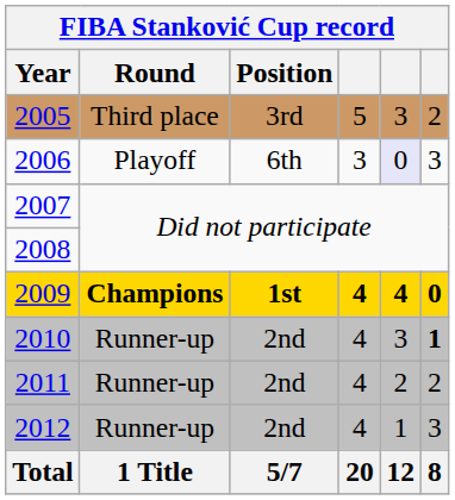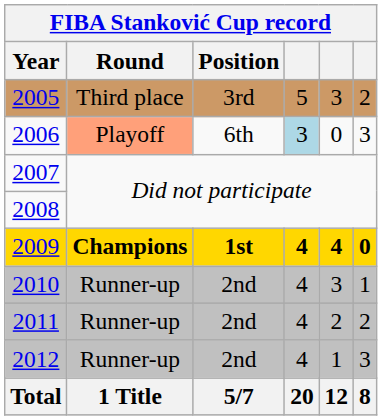2006 | Round: no background -> lightsalmon background
2006 | column 4: no background -> lightblue background
2006 | column 5: lavender background -> no background
2010 | column 6: bold -> normal
